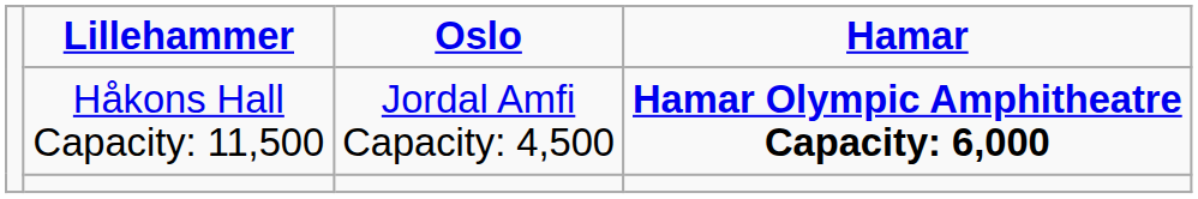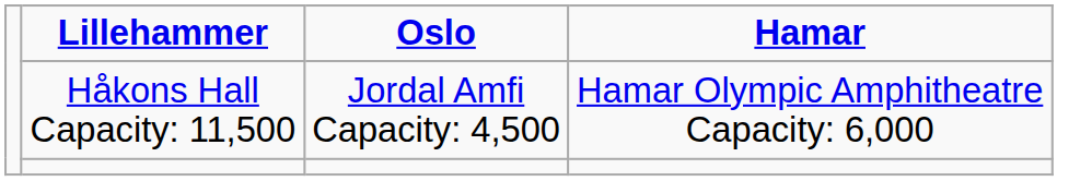Håkons Hall Capacity: 11,500 | Hamar: bold -> normal
